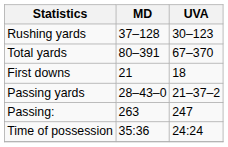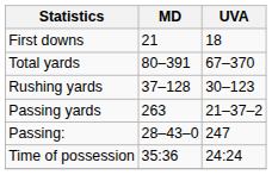rows swapped: First downs <-> Rushing yards
Passing yards | MD: 28–43–0 -> 263
Passing: | MD: 263 -> 28–43–0
